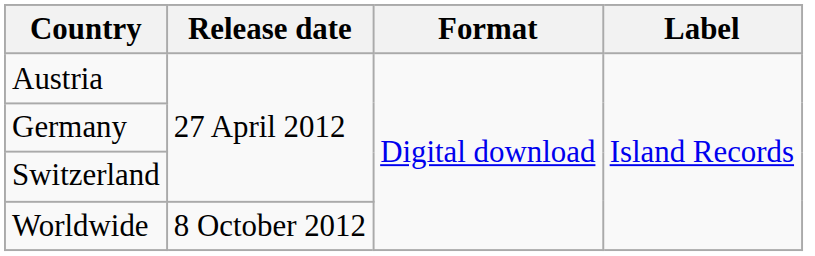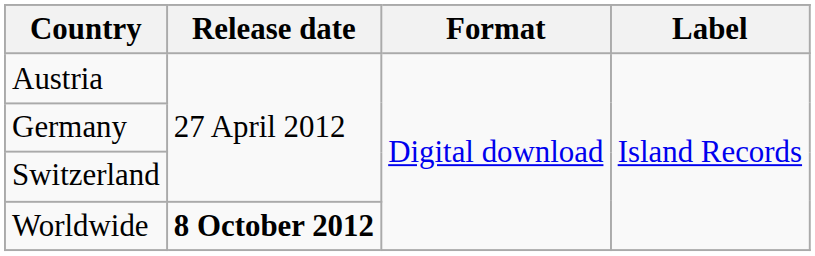Worldwide | Release date: normal -> bold
